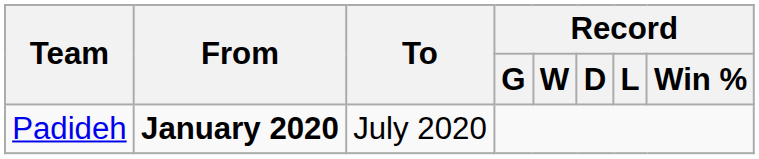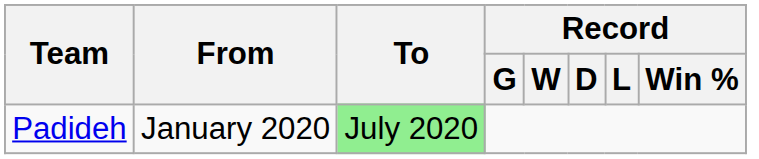Padideh | From: bold -> normal
Padideh | To: no background -> lightgreen background
